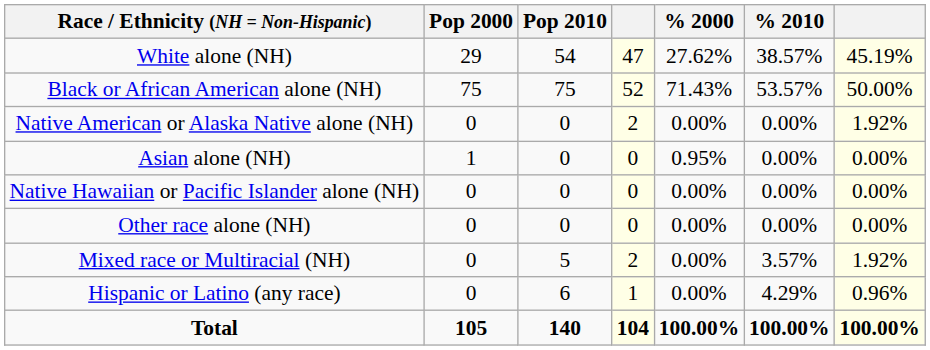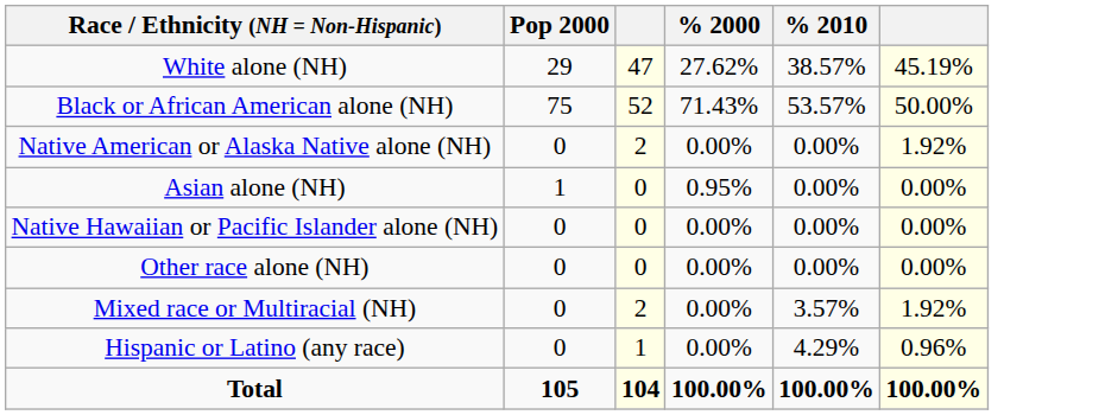- column: Pop 2010 | 54 | 75 | 0 | 0 | 0 | 0 | 5 | 6 | 140
